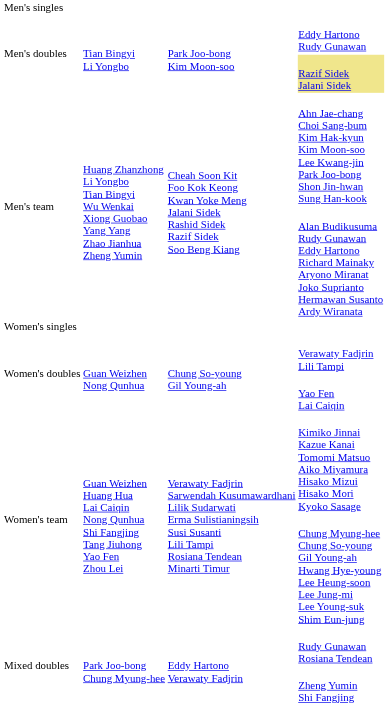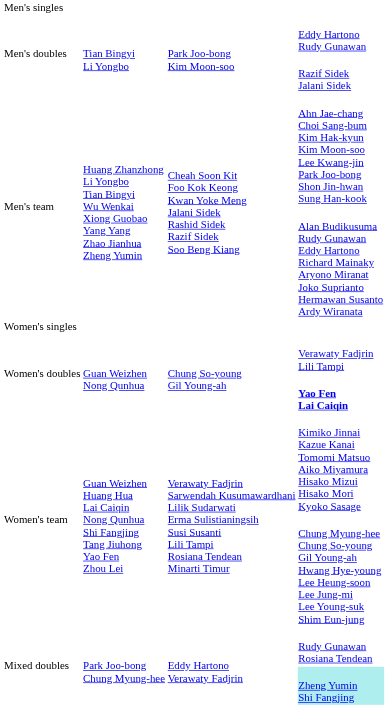Razif Sidek Jalani Sidek | column 4: khaki background -> no background
Yao Fen Lai Caiqin | column 4: normal -> bold
Zheng Yumin Shi Fangjing | column 4: no background -> paleturquoise background
